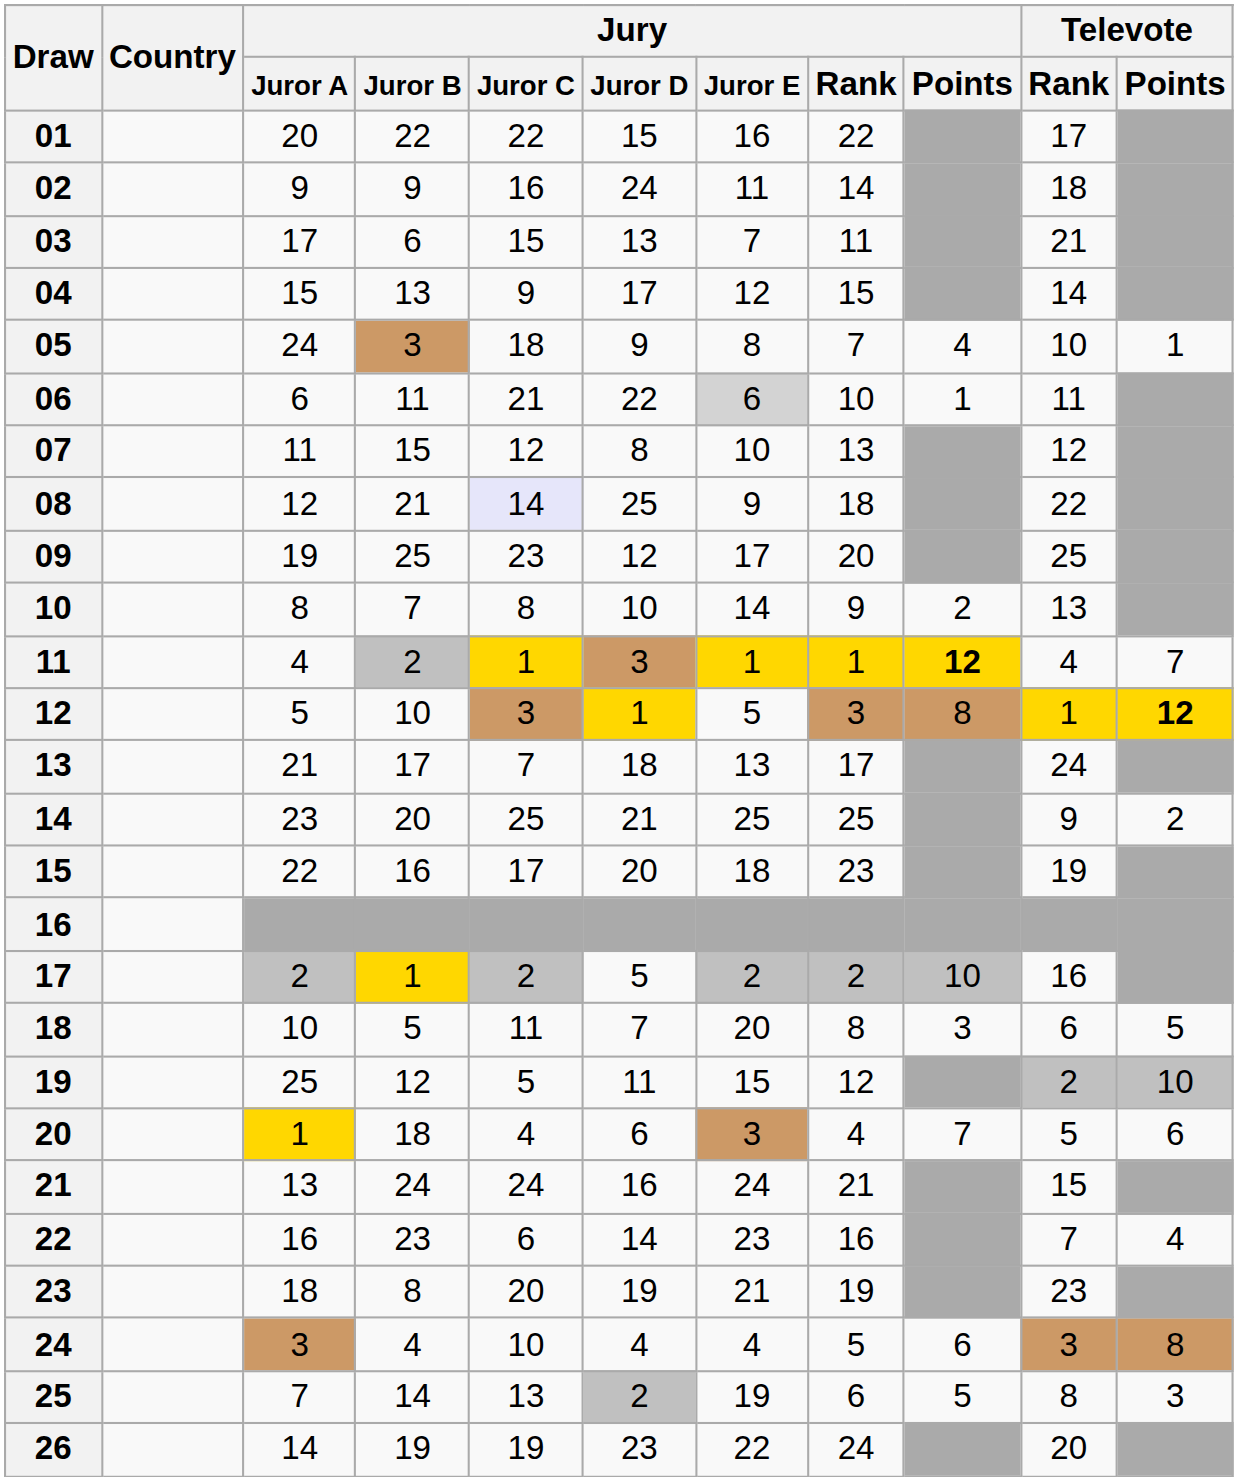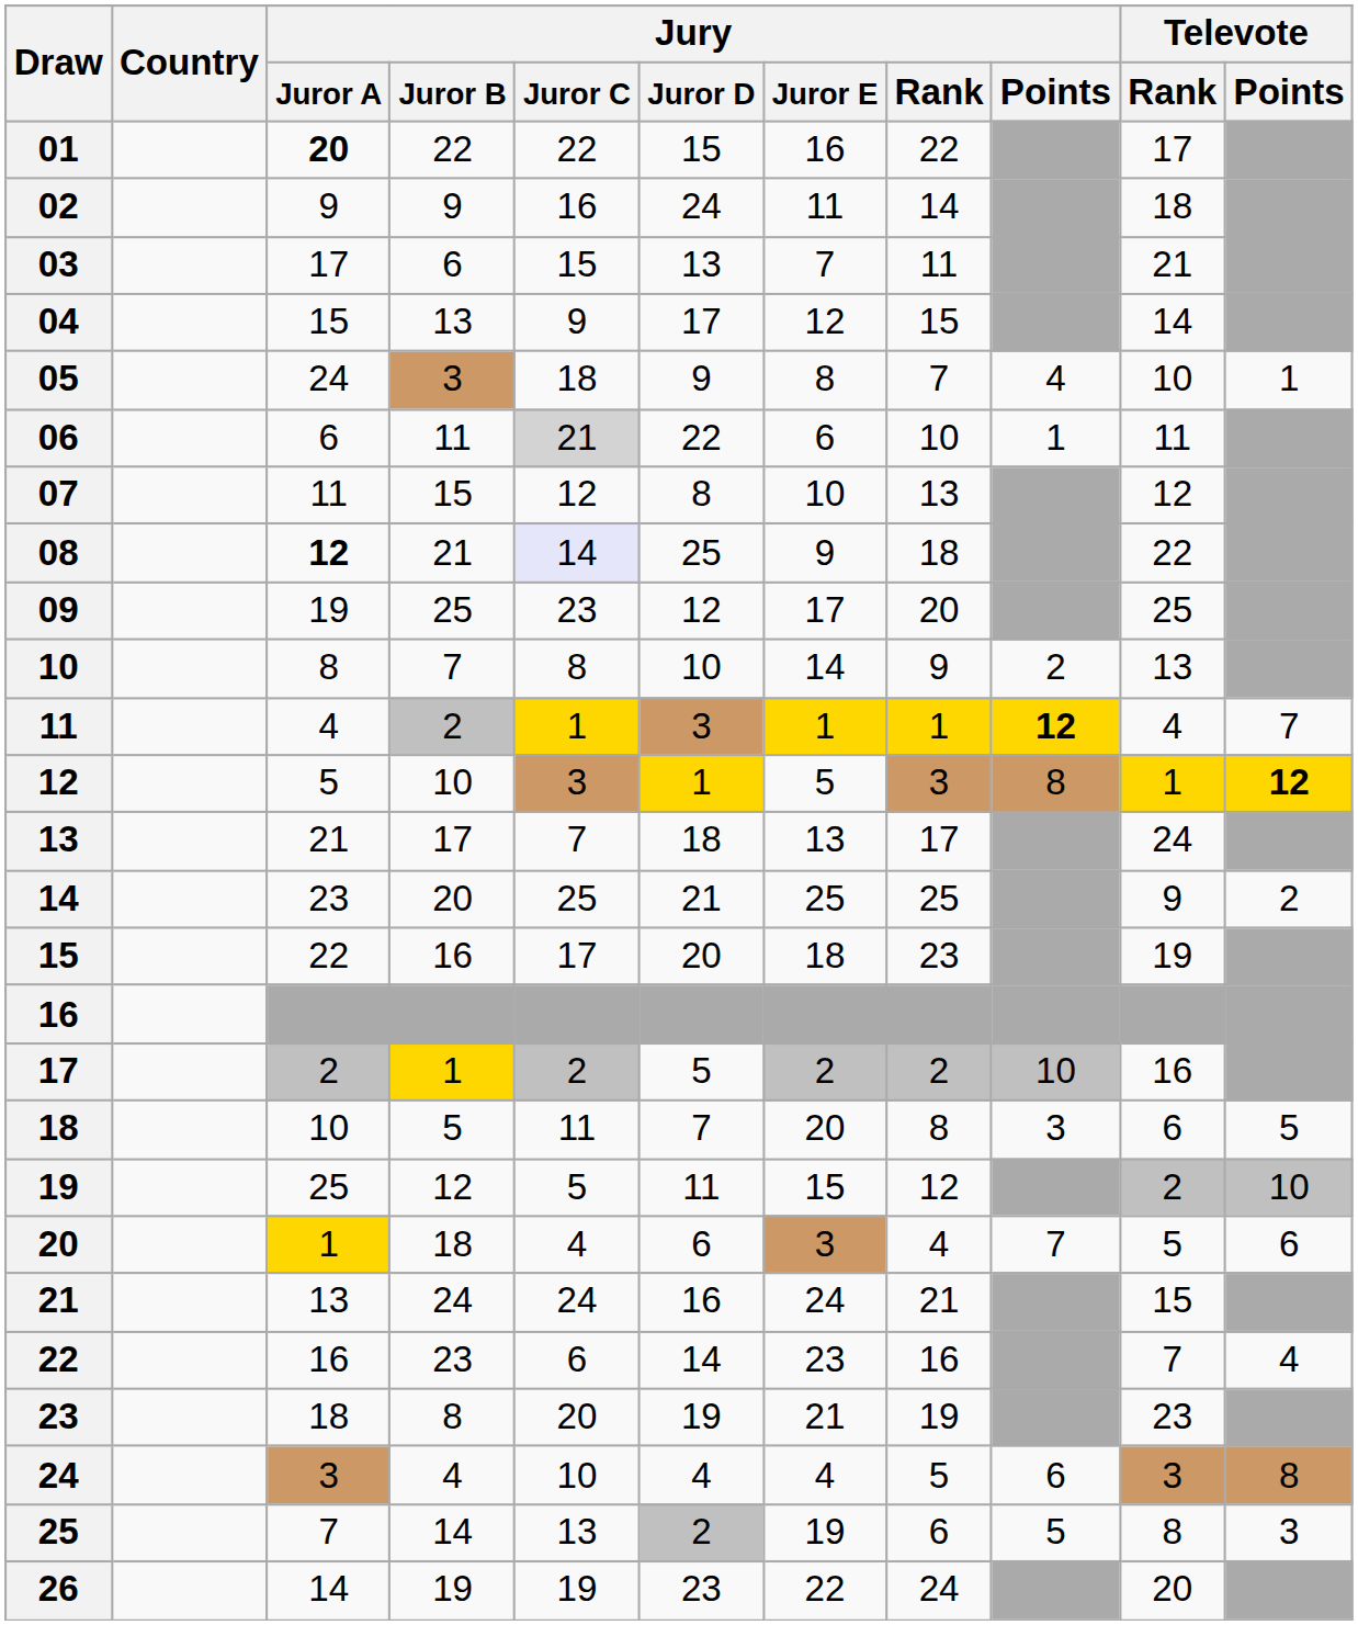01 | Jury / Juror A: normal -> bold
06 | Jury / Juror C: no background -> lightgrey background
06 | Jury / Juror E: lightgrey background -> no background
08 | Jury / Juror A: normal -> bold
